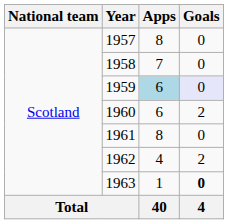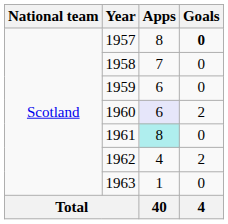1957 | Goals: normal -> bold
1959 | Apps: lightblue background -> no background
1959 | Goals: lavender background -> no background
1960 | Apps: no background -> lavender background
1961 | Apps: no background -> paleturquoise background
1963 | Goals: bold -> normal
